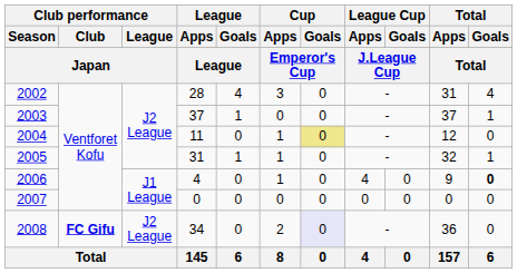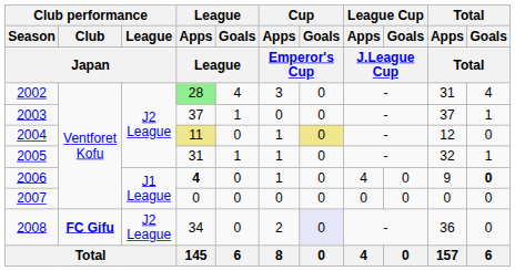2002 | League / Apps / League: no background -> lightgreen background
2004 | League / Apps / League: no background -> khaki background
2006 | League / Apps / League: normal -> bold
